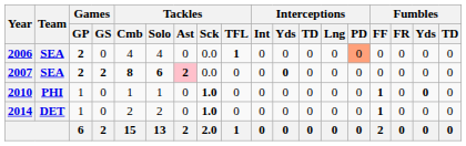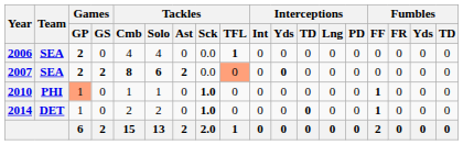2006 | Interceptions / PD: lightsalmon background -> no background
2007 | Tackles / Ast: pink background -> no background
2007 | Tackles / TFL: no background -> lightsalmon background
2010 | Games / GP: no background -> lightsalmon background
2010 | Fumbles / Yds: bold -> normal
2014 | Interceptions / TD: normal -> bold
